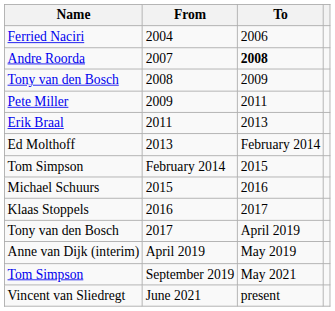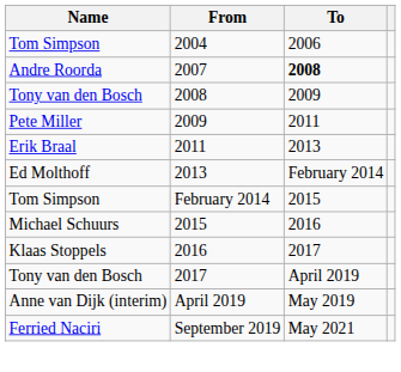2004 | Name: Ferried Naciri -> Tom Simpson
September 2019 | Name: Tom Simpson -> Ferried Naciri
- row: Vincent van Sliedregt | June 2021 | present
